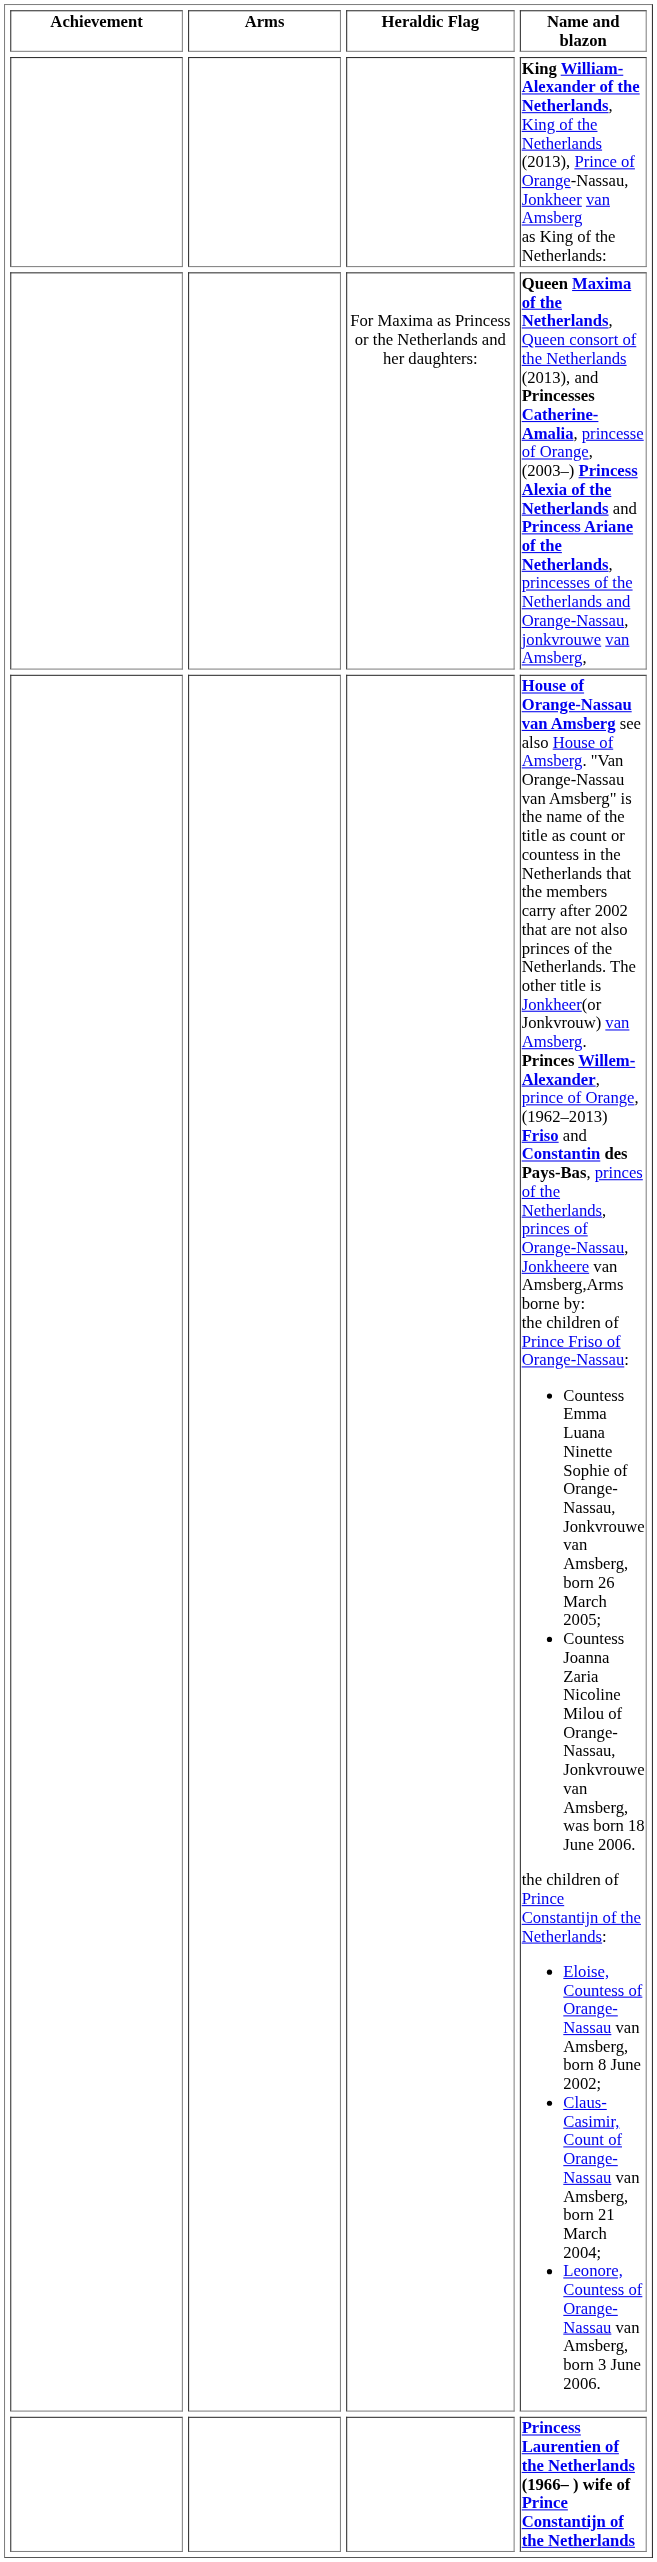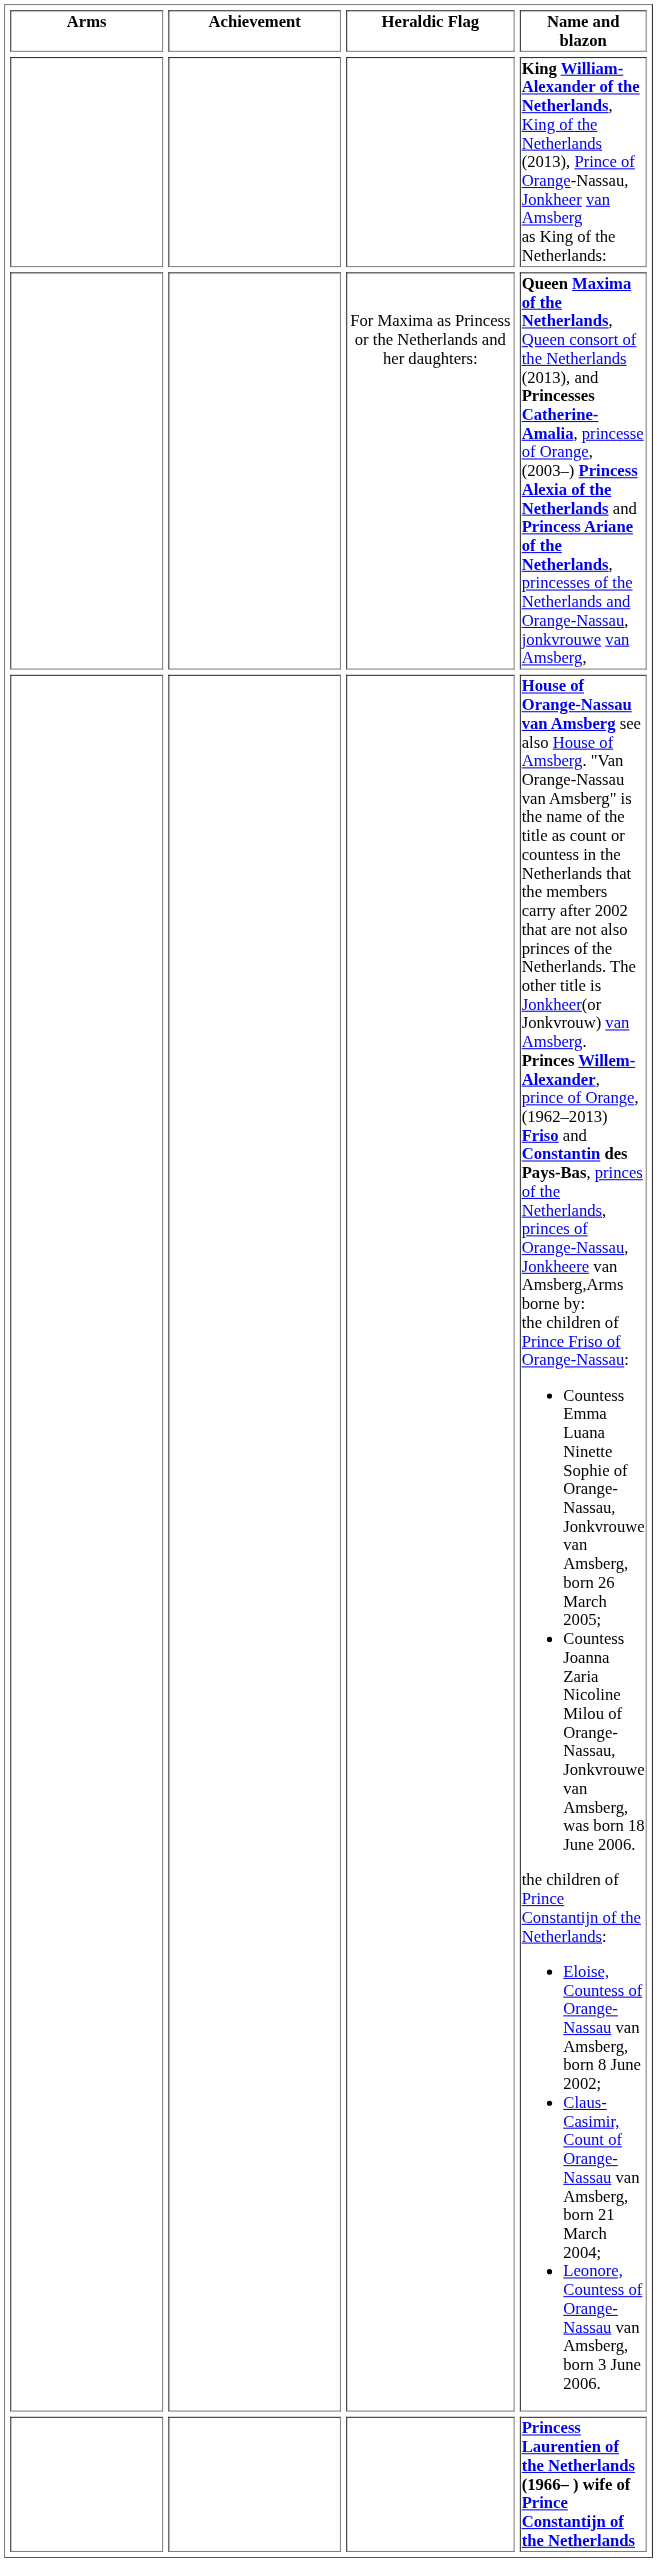columns swapped: Achievement <-> Arms
